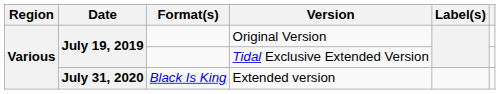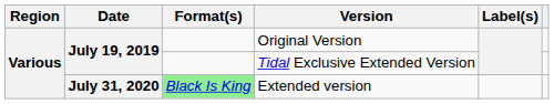Extended version | Format(s): no background -> lightgreen background
